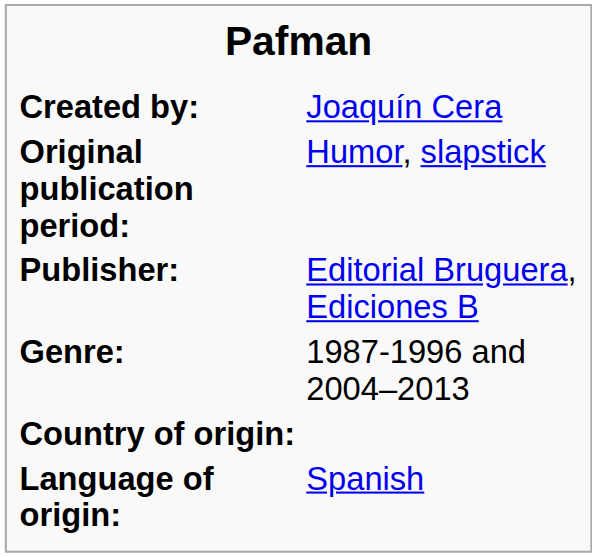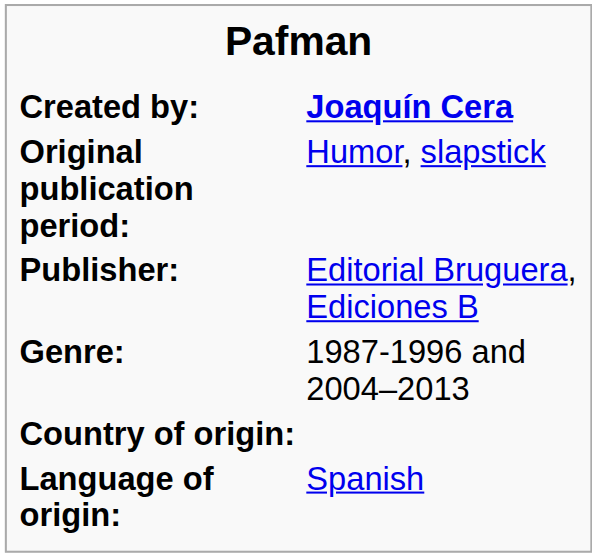row 2 | column 2: normal -> bold
